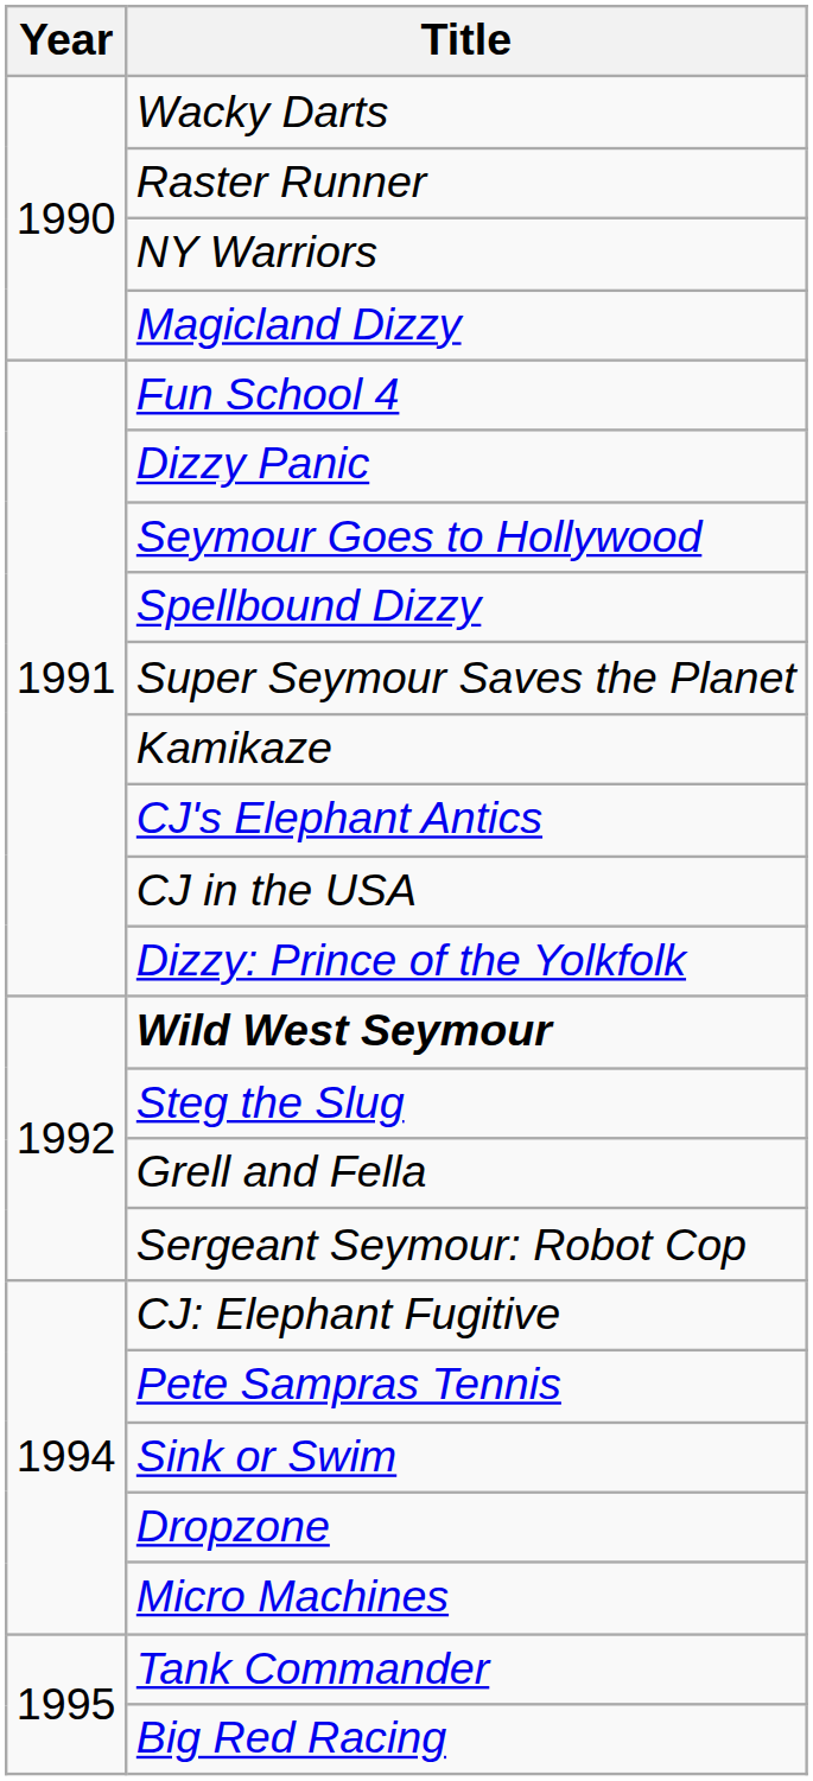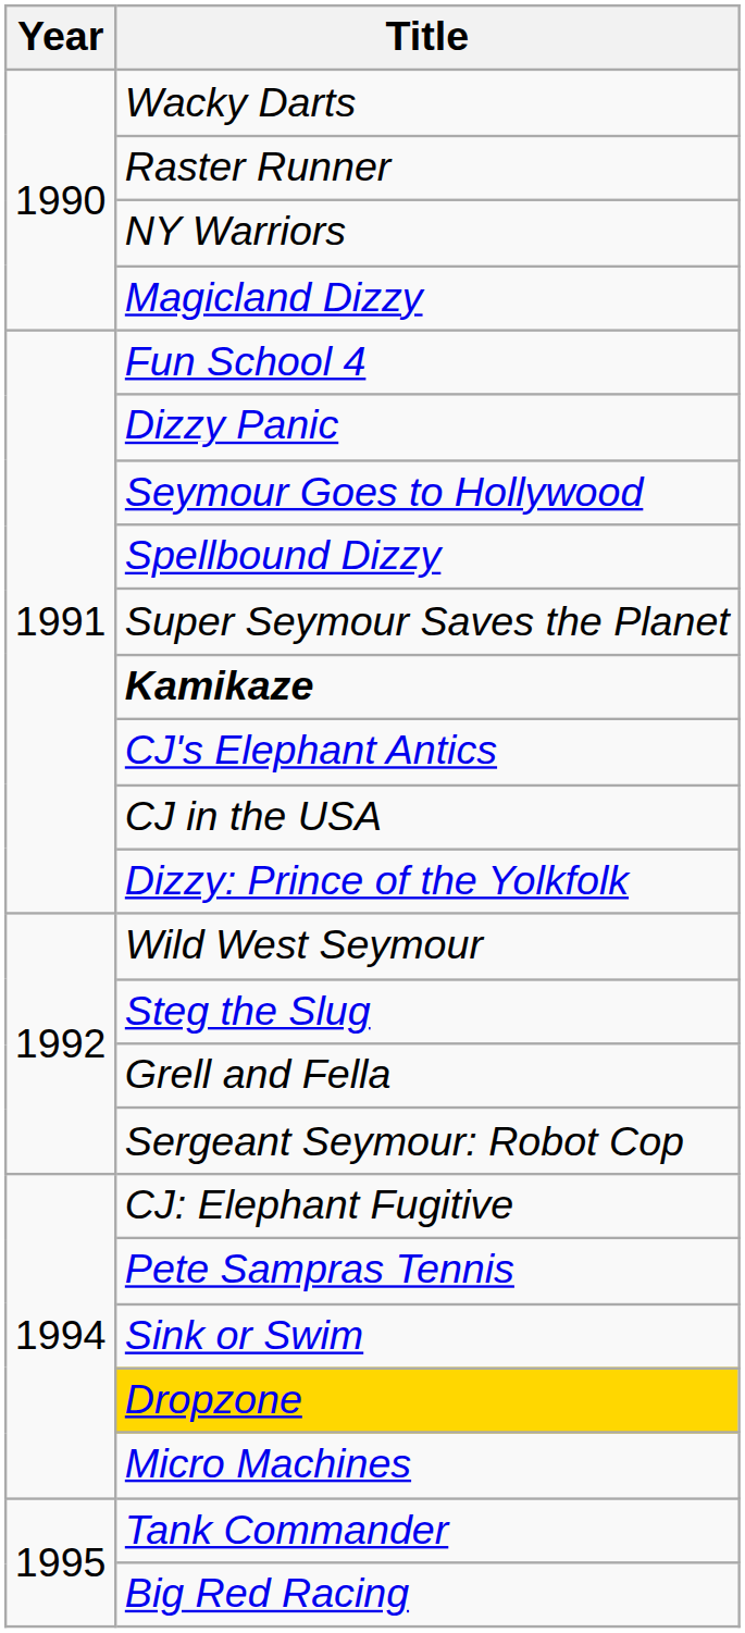Kamikaze | Title: normal -> bold
Wild West Seymour | Title: bold -> normal
Dropzone | Title: no background -> gold background
